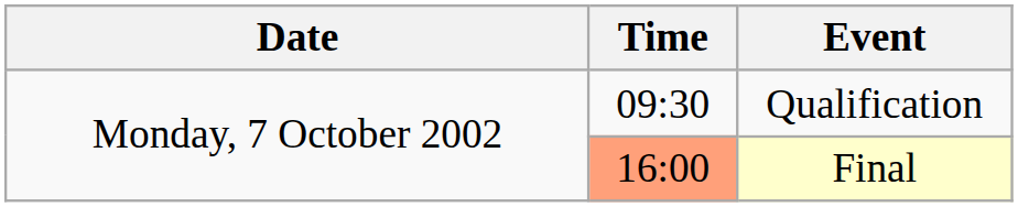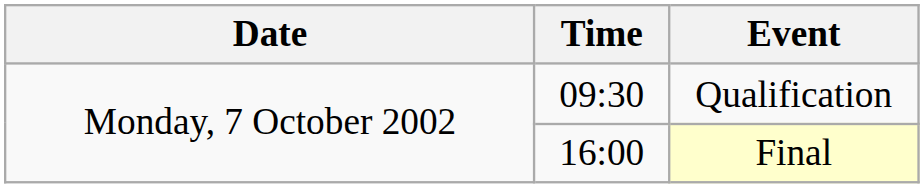Final | Time: lightsalmon background -> no background
